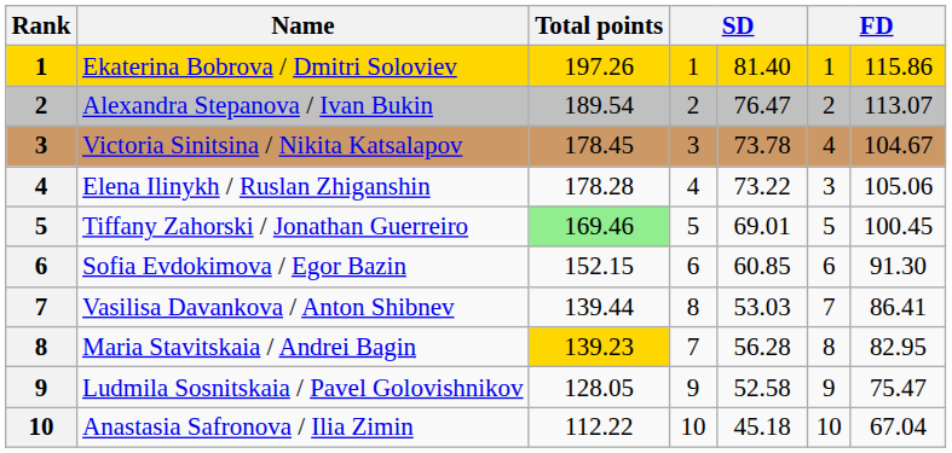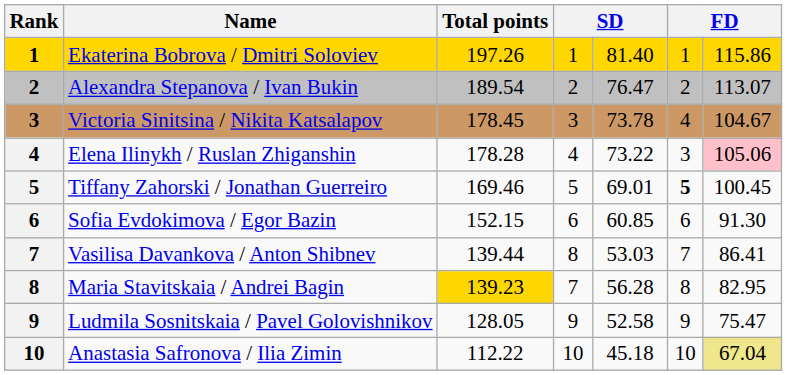Elena Ilinykh / Ruslan Zhiganshin | column 7: no background -> pink background
Tiffany Zahorski / Jonathan Guerreiro | Total points: lightgreen background -> no background
Tiffany Zahorski / Jonathan Guerreiro | column 6: normal -> bold
Anastasia Safronova / Ilia Zimin | column 7: no background -> khaki background
